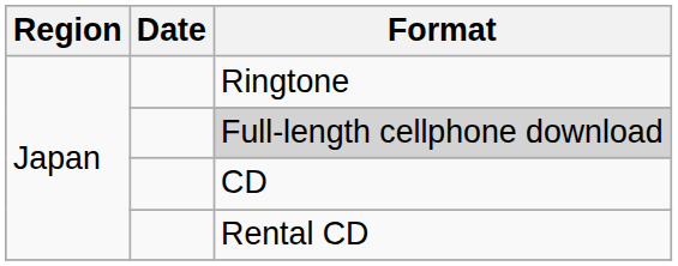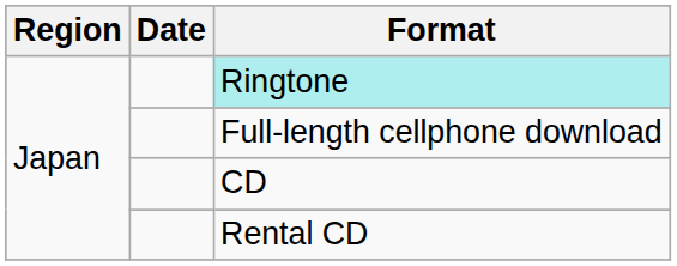Ringtone | Format: no background -> paleturquoise background
Full-length cellphone download | Format: lightgrey background -> no background
